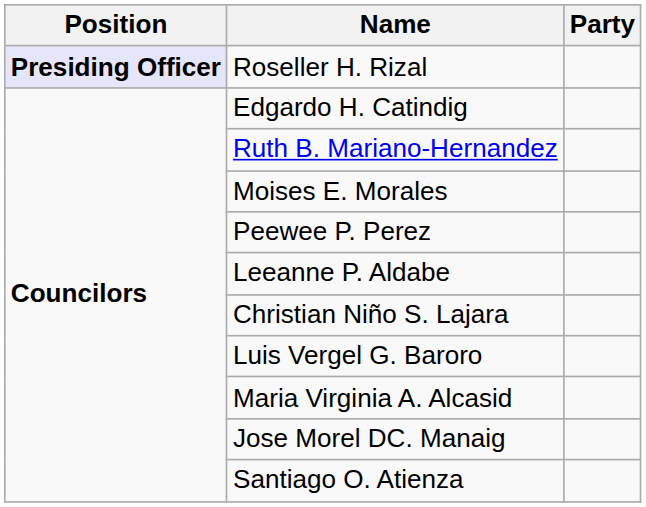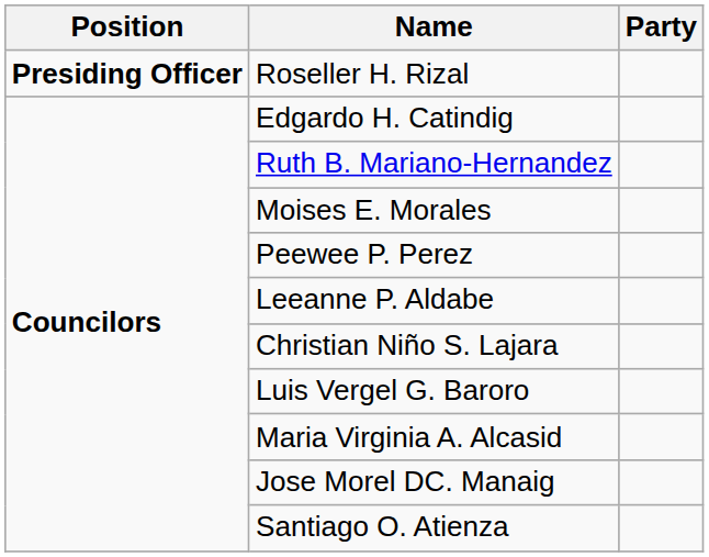Roseller H. Rizal | Position: lavender background -> no background
